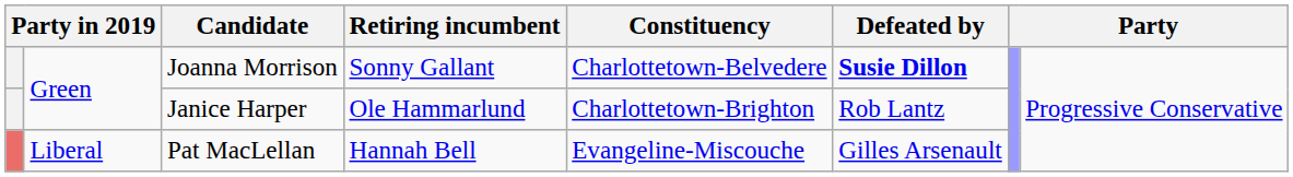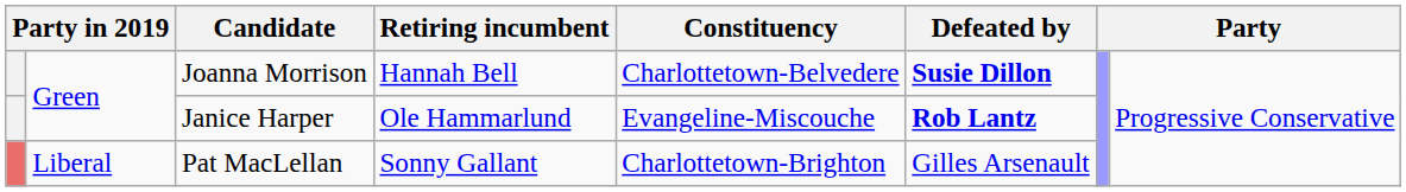Joanna Morrison | Retiring incumbent: Sonny Gallant -> Hannah Bell
Janice Harper | Constituency: Charlottetown-Brighton -> Evangeline-Miscouche
Janice Harper | Defeated by: normal -> bold
Pat MacLellan | Retiring incumbent: Hannah Bell -> Sonny Gallant
Pat MacLellan | Constituency: Evangeline-Miscouche -> Charlottetown-Brighton
